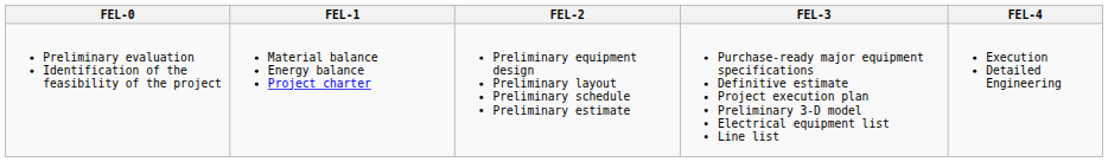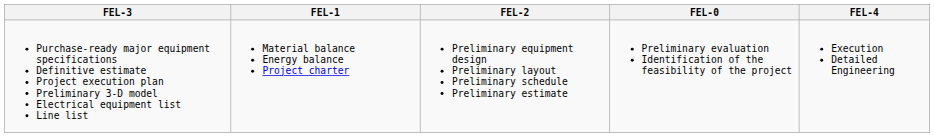columns swapped: FEL-0 <-> FEL-3
